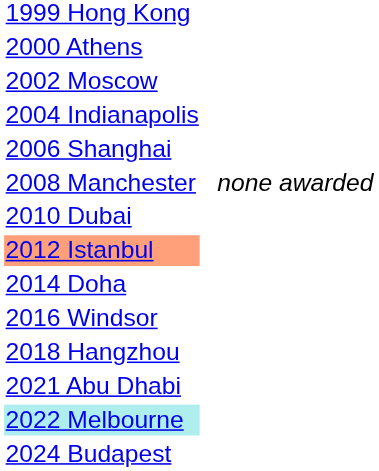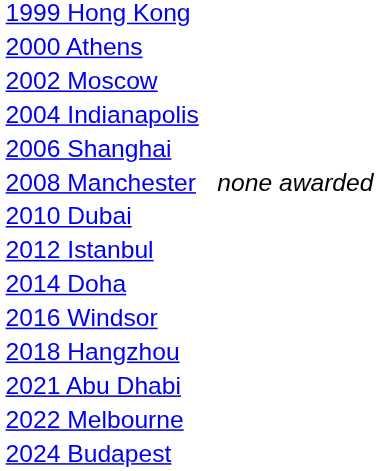2012 Istanbul | column 1: lightsalmon background -> no background
2022 Melbourne | column 1: paleturquoise background -> no background
